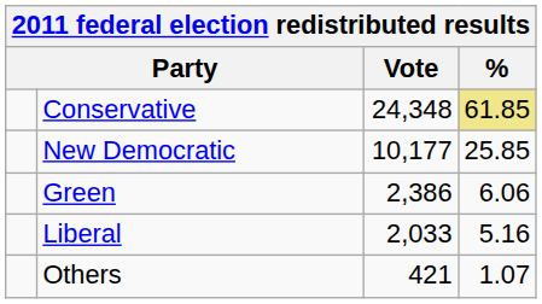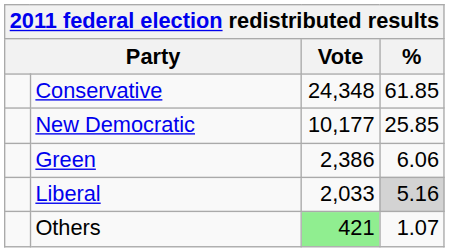Conservative | %: khaki background -> no background
Liberal | %: no background -> lightgrey background
Others | Vote: no background -> lightgreen background
